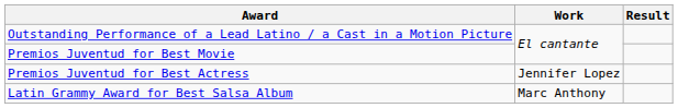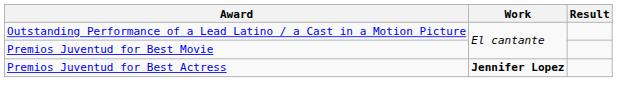Premios Juventud for Best Actress | Work: normal -> bold
- row: Latin Grammy Award for Best Salsa Album | Marc Anthony
